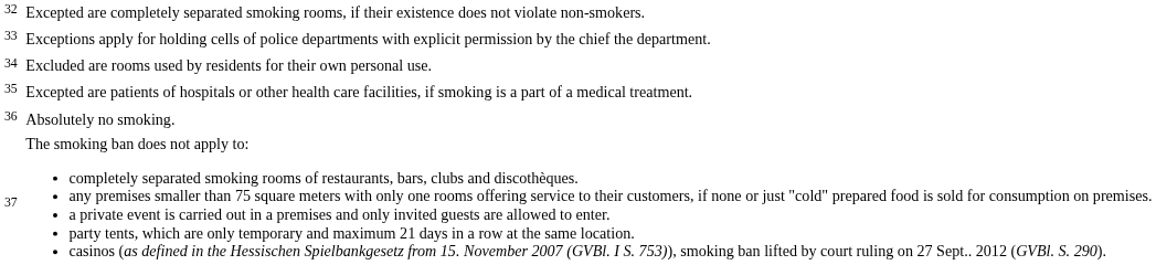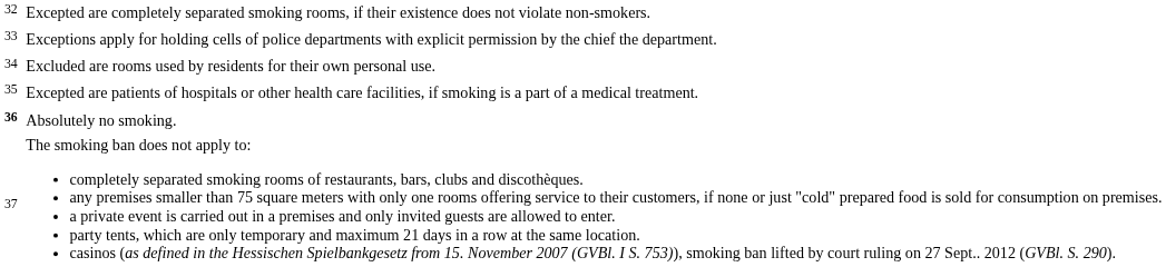Absolutely no smoking. | column 1: normal -> bold
